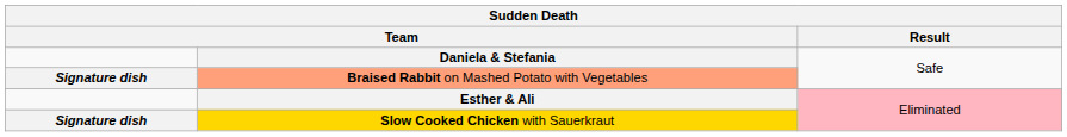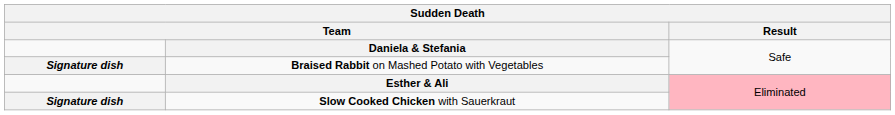Braised Rabbit on Mashed Potato with Vegetables | column 2: lightsalmon background -> no background
Slow Cooked Chicken with Sauerkraut | column 2: gold background -> no background
